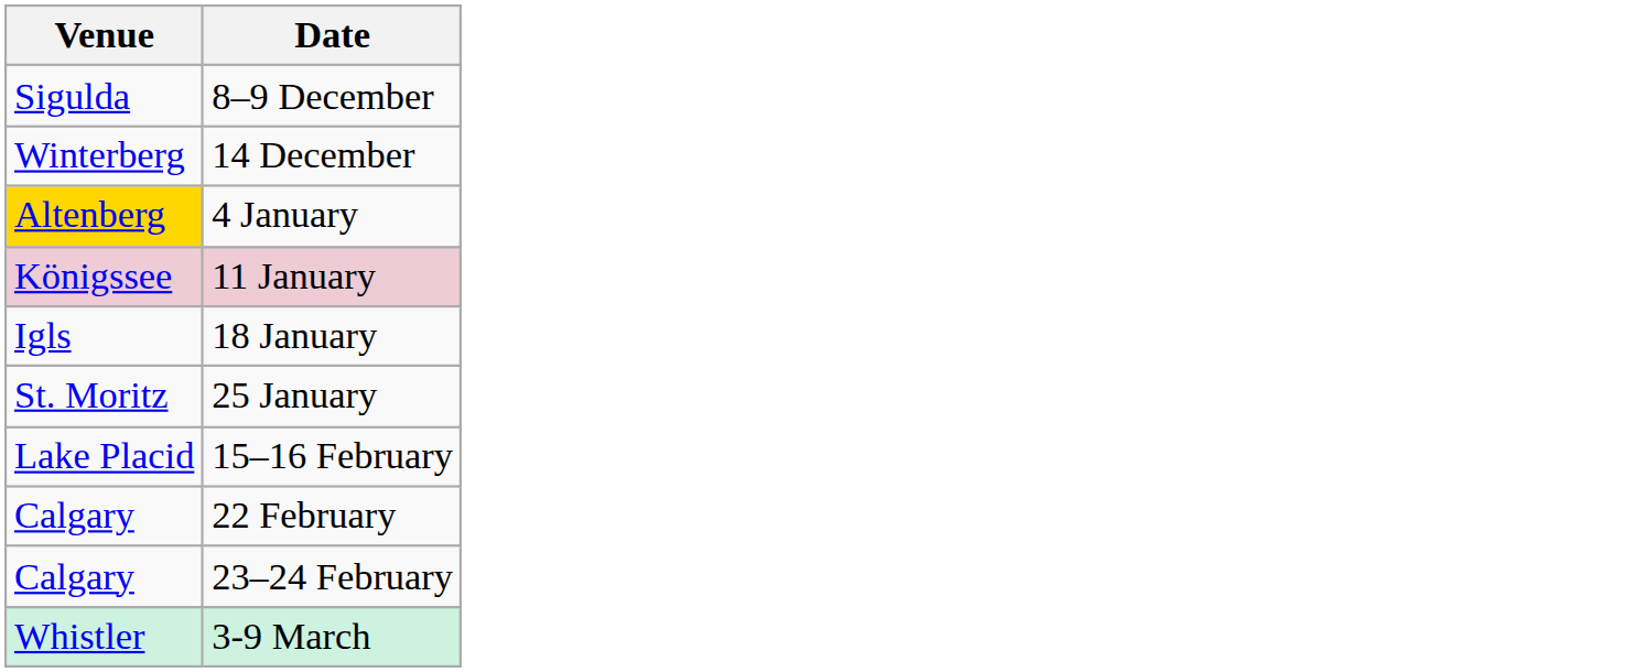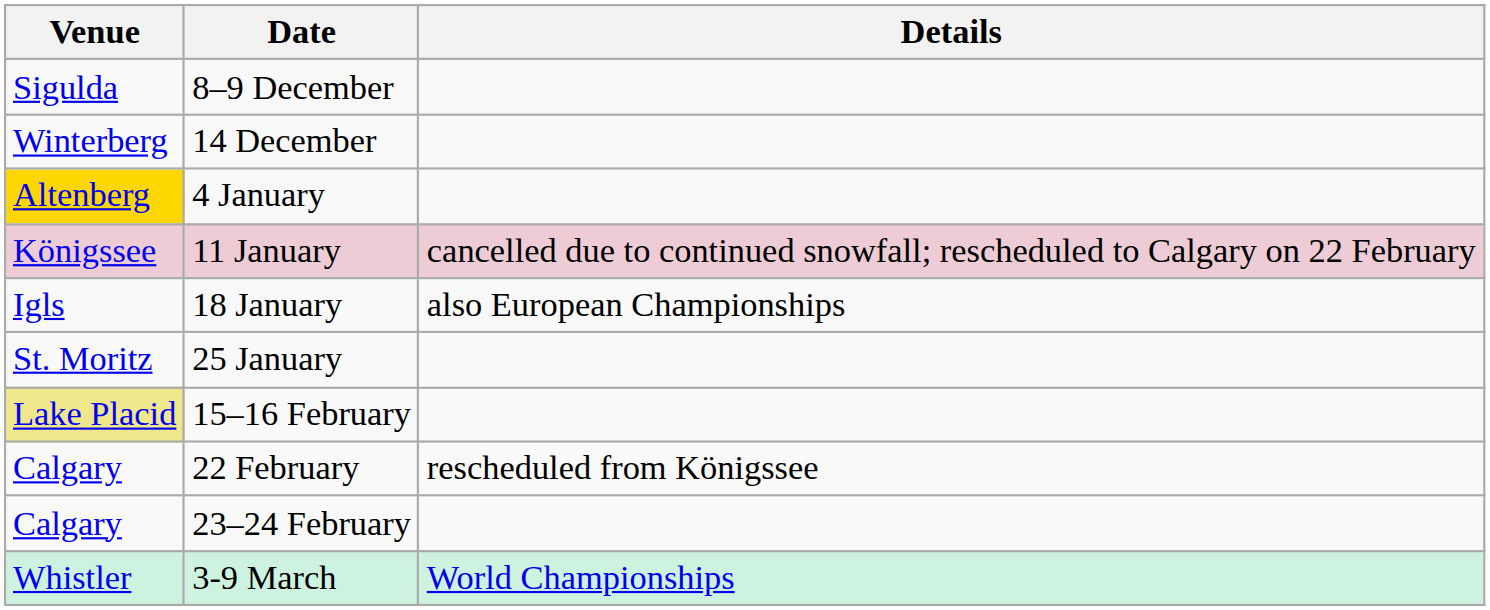+ column: Details | cancelled due to continued snowfall; rescheduled to Calgary on 22 February | also European Championships | rescheduled from Königssee | World Championships
15–16 February | Venue: no background -> khaki background
